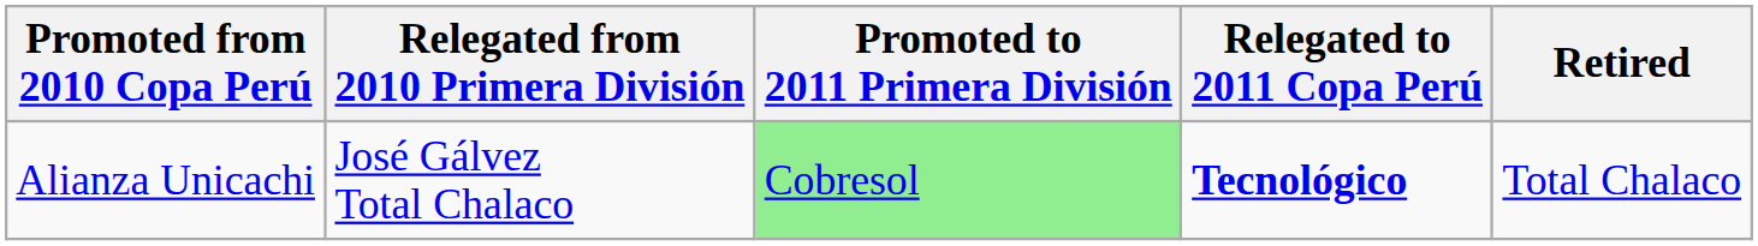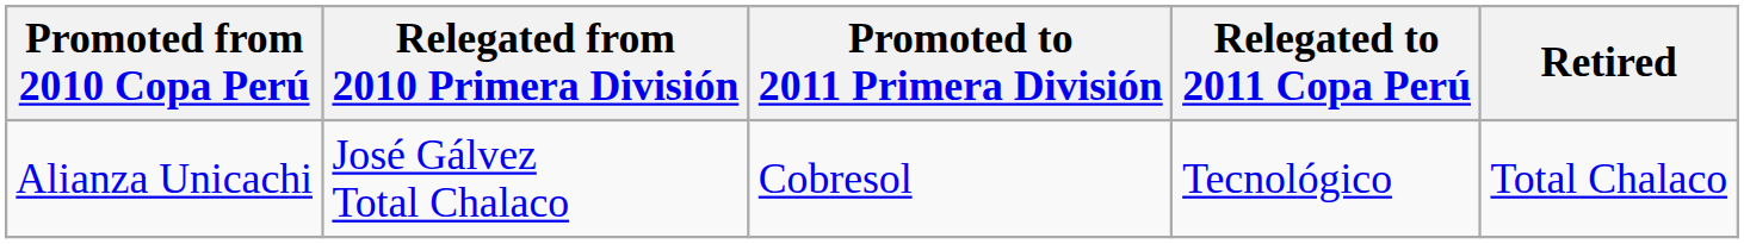row 2 | Promoted to 2011 Primera División: lightgreen background -> no background
row 2 | Relegated to 2011 Copa Perú: bold -> normal
